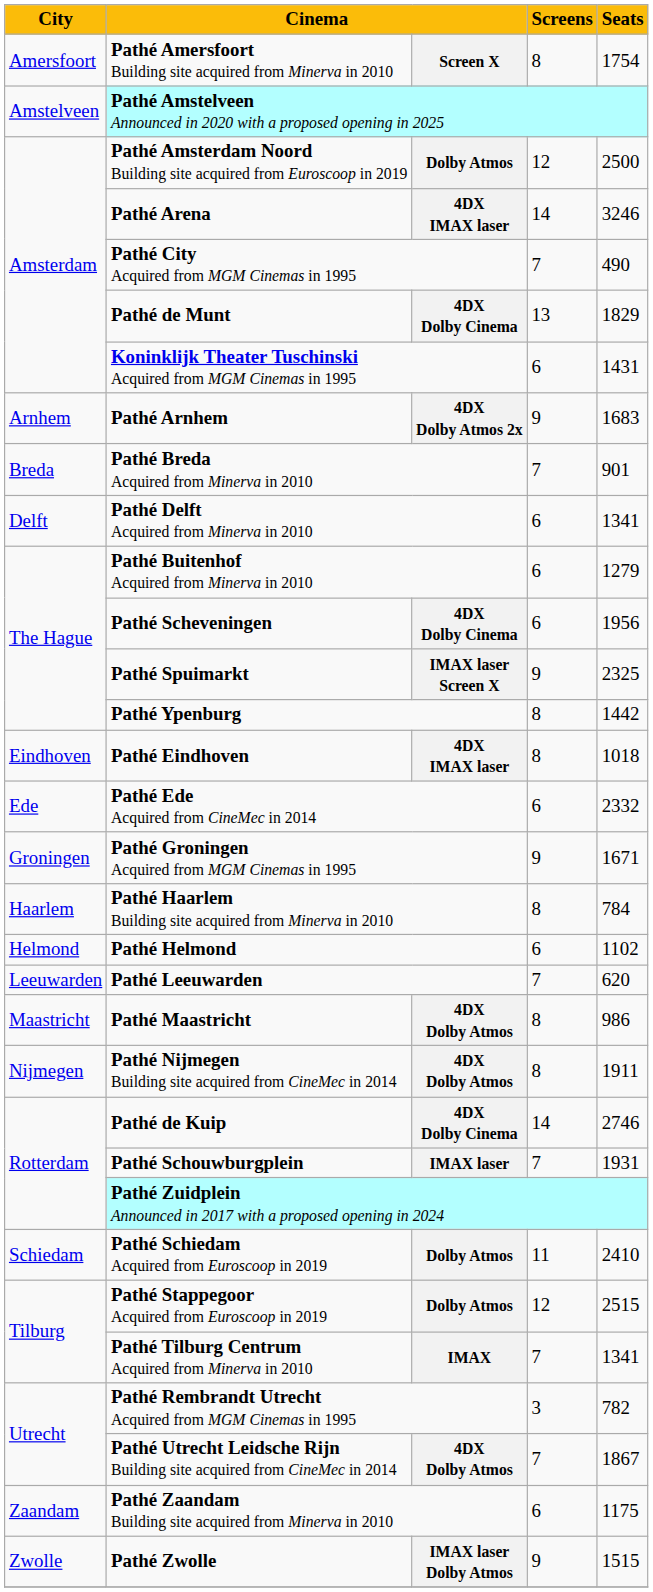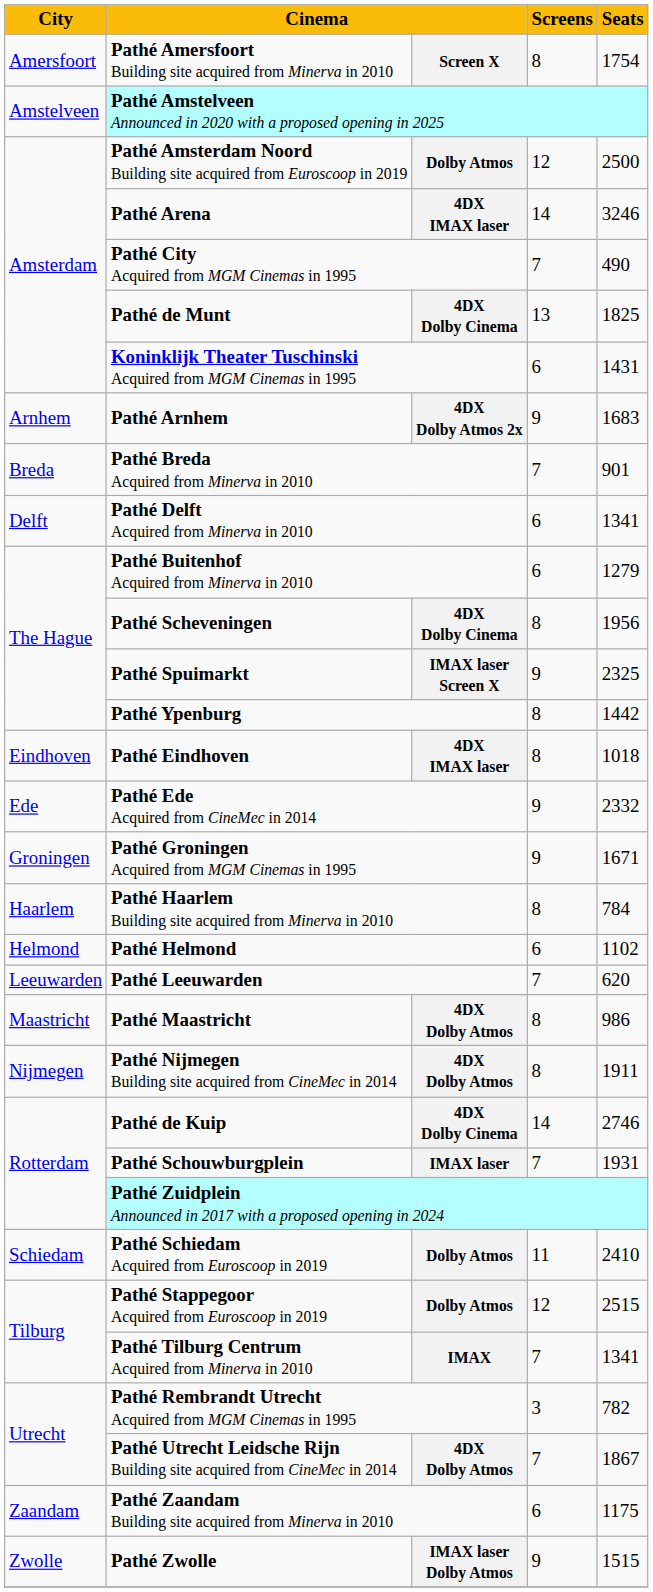Pathé de Munt | Seats: 1829 -> 1825
Pathé Scheveningen | Screens: 6 -> 8
Pathé Ede Acquired from CineMec in 2014 | Screens: 6 -> 9
